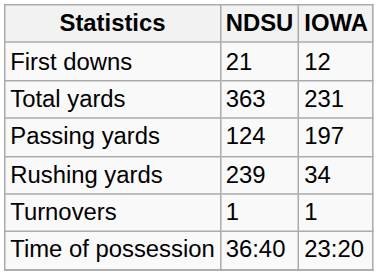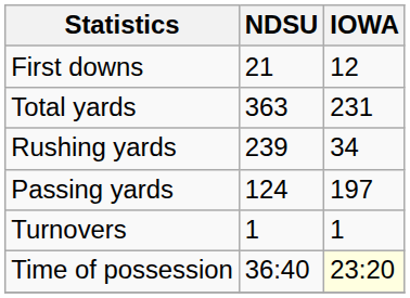rows swapped: Rushing yards <-> Passing yards
Time of possession | IOWA: no background -> lightyellow background
